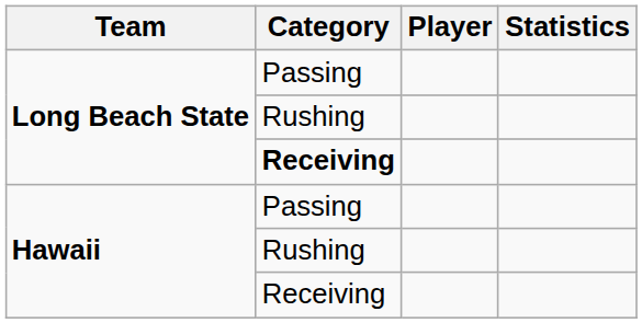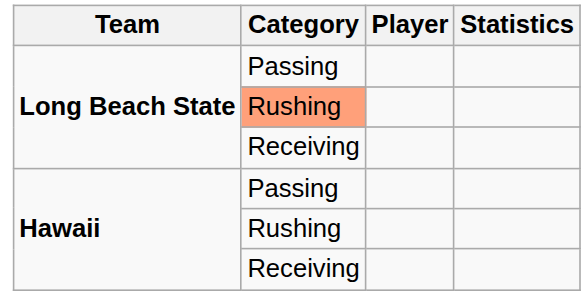Long Beach State / Rushing | Category: no background -> lightsalmon background
Long Beach State / Receiving | Category: bold -> normal
